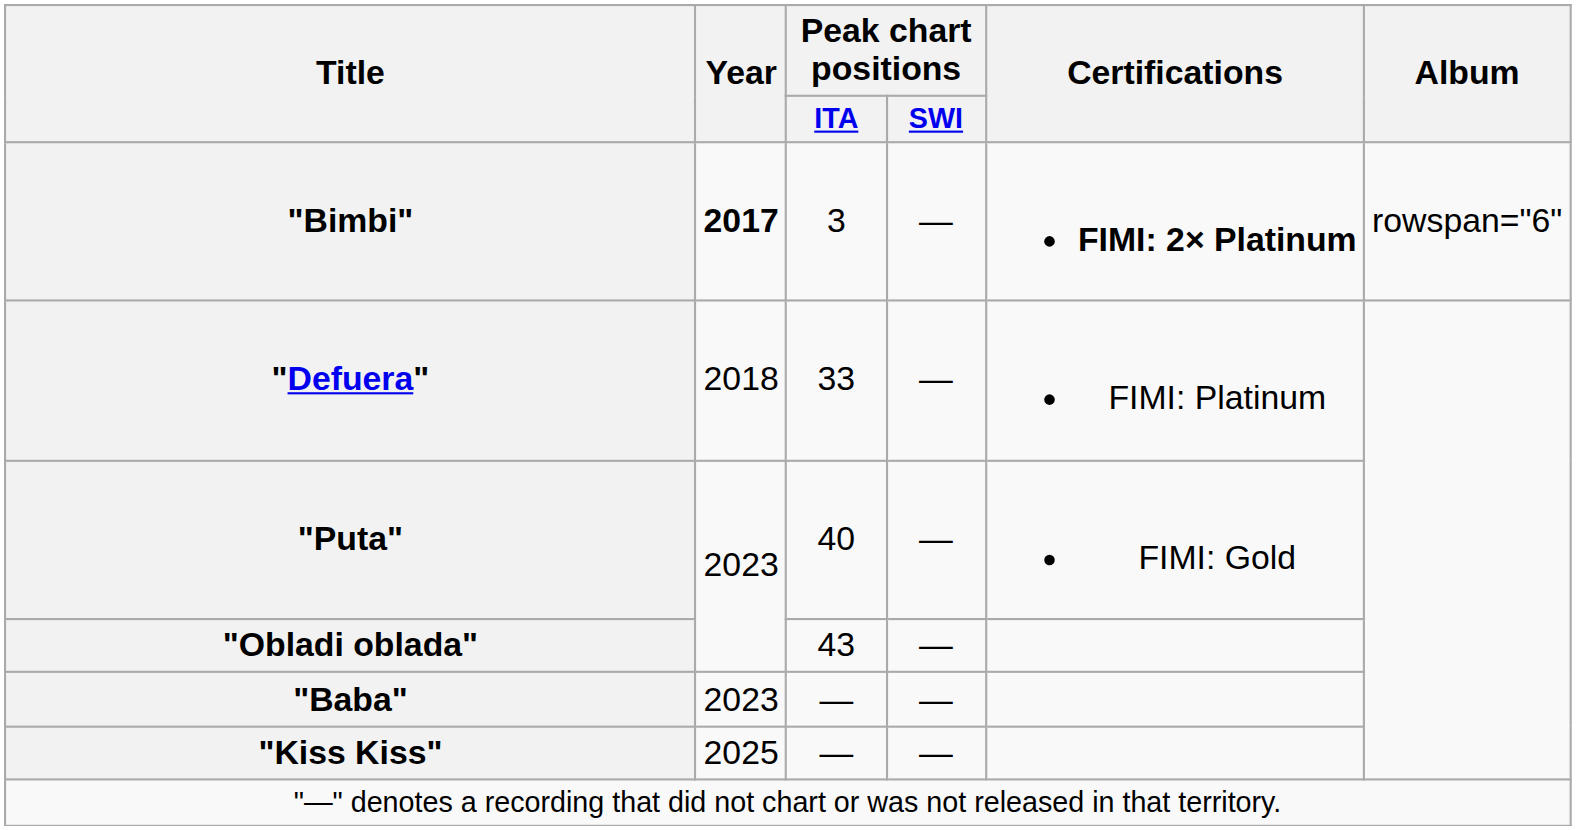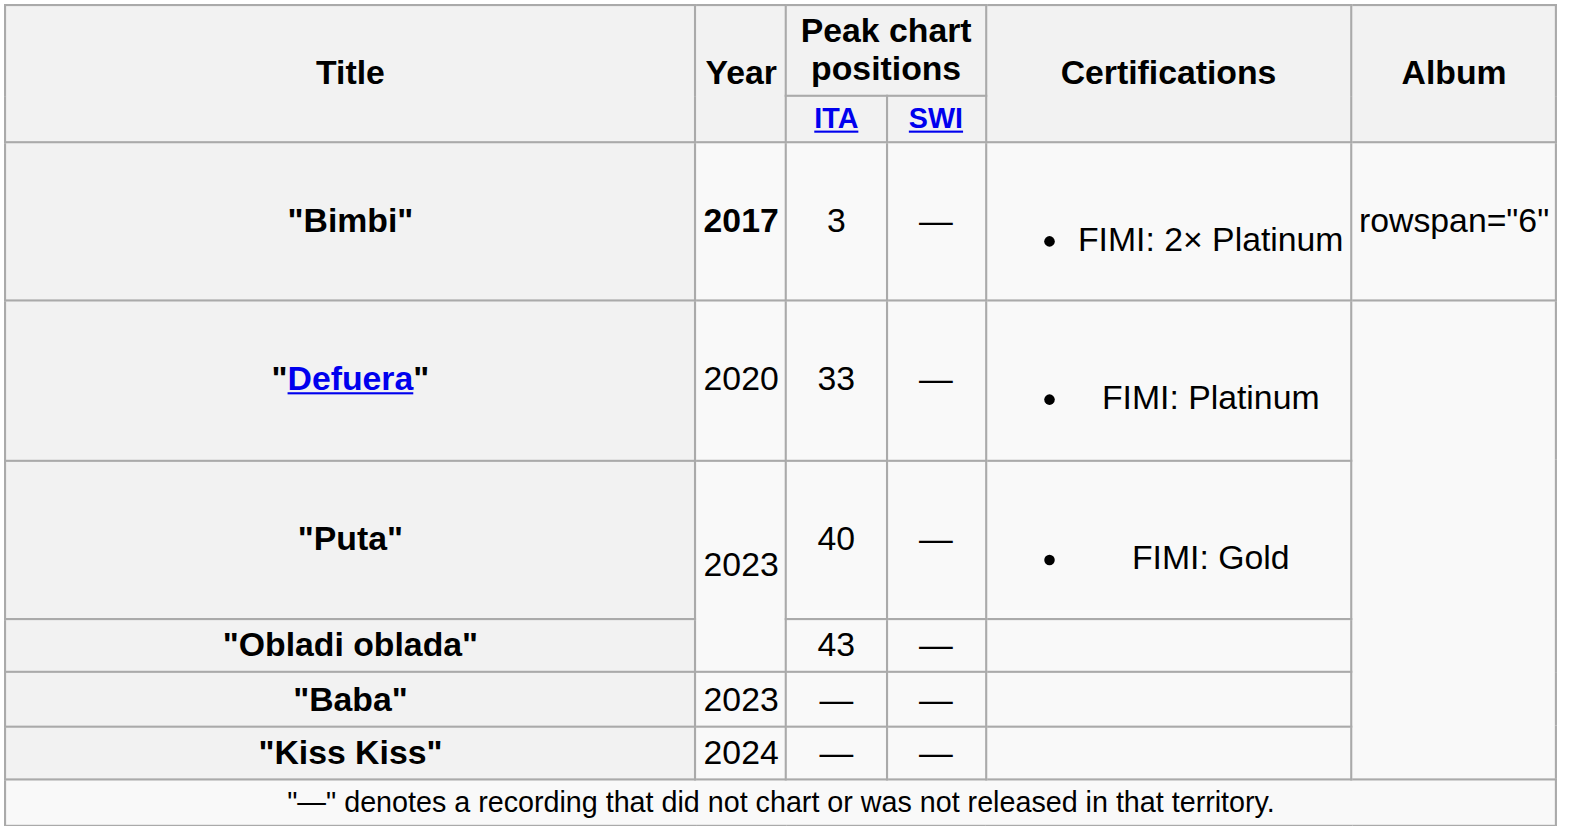"Bimbi" | Certifications: bold -> normal
"Defuera" | Year: 2018 -> 2020
"Kiss Kiss" | Year: 2025 -> 2024
